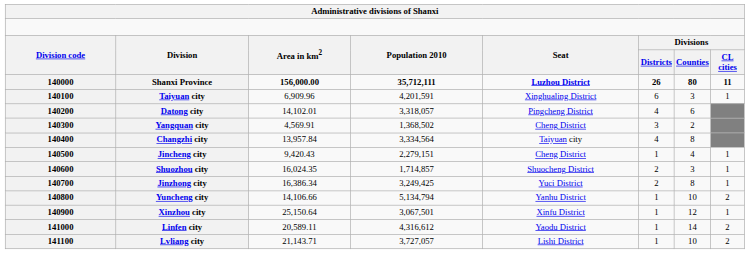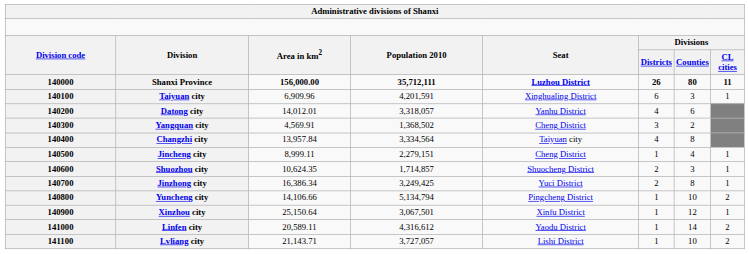Datong city | column 3: 14,102.01 -> 14,012.01
Datong city | column 5: Pingcheng District -> Yanhu District
Jincheng city | column 3: 9,420.43 -> 8,999.11
Shuozhou city | column 3: 16,024.35 -> 10,624.35
Yuncheng city | column 5: Yanhu District -> Pingcheng District
